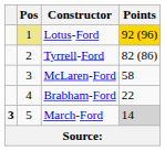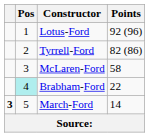Lotus-Ford | Pos: khaki background -> no background
Lotus-Ford | Points: gold background -> no background
Brabham-Ford | Pos: no background -> paleturquoise background
March-Ford | Points: lightgrey background -> no background
